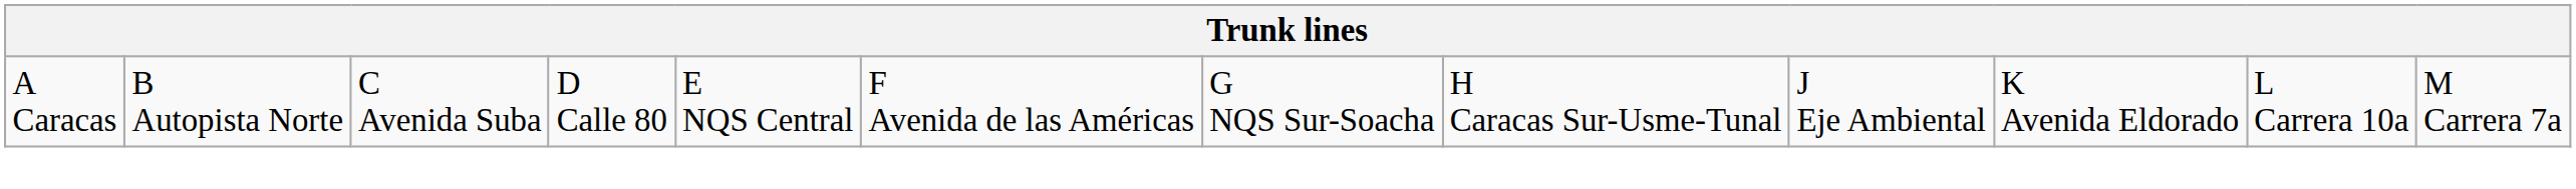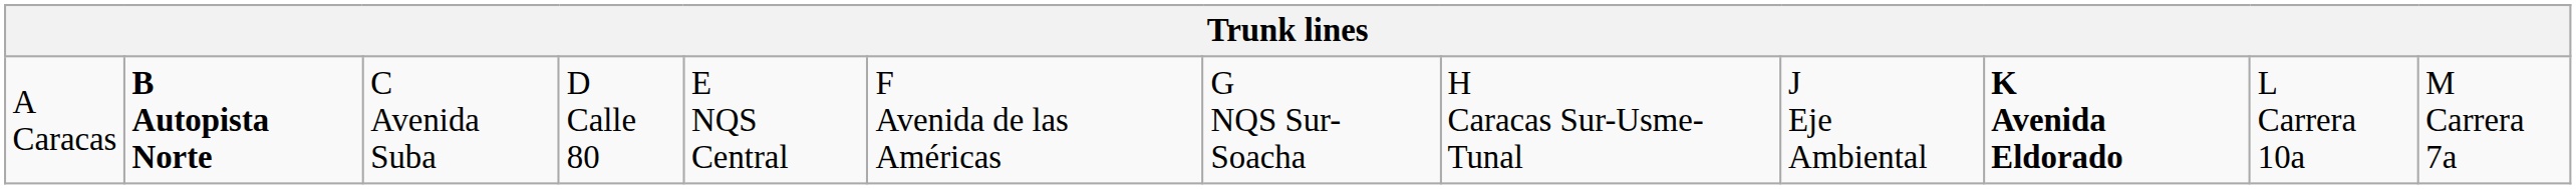A Caracas | column 2: normal -> bold
A Caracas | column 10: normal -> bold
